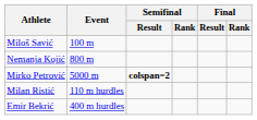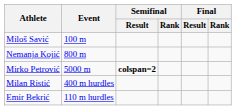Milan Ristić | Event: 110 m hurdles -> 400 m hurdles
Emir Bekrić | Event: 400 m hurdles -> 110 m hurdles
